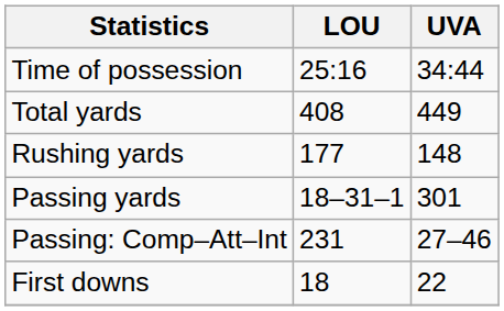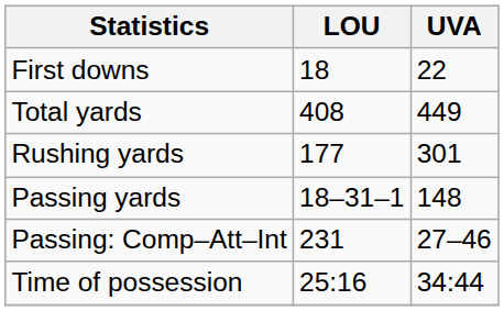rows swapped: First downs <-> Time of possession
Rushing yards | UVA: 148 -> 301
Passing yards | UVA: 301 -> 148
